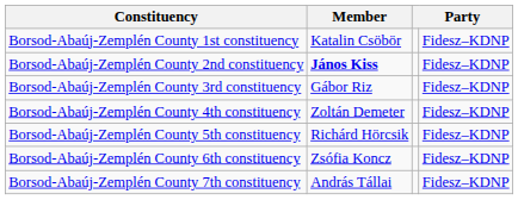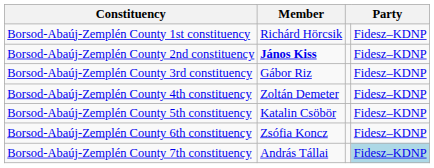Borsod-Abaúj-Zemplén County 1st constituency | Member: Katalin Csöbör -> Richárd Hörcsik
Borsod-Abaúj-Zemplén County 5th constituency | Member: Richárd Hörcsik -> Katalin Csöbör
Borsod-Abaúj-Zemplén County 7th constituency | column 4: no background -> lightblue background
